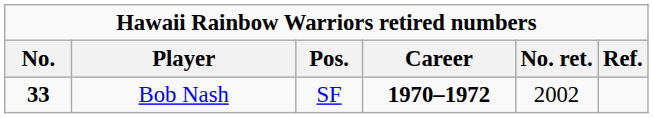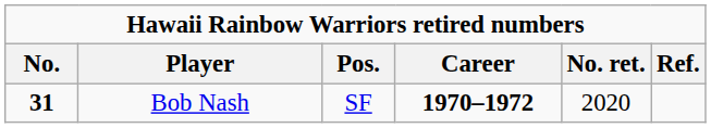Bob Nash | No.: 33 -> 31
Bob Nash | No. ret.: 2002 -> 2020
